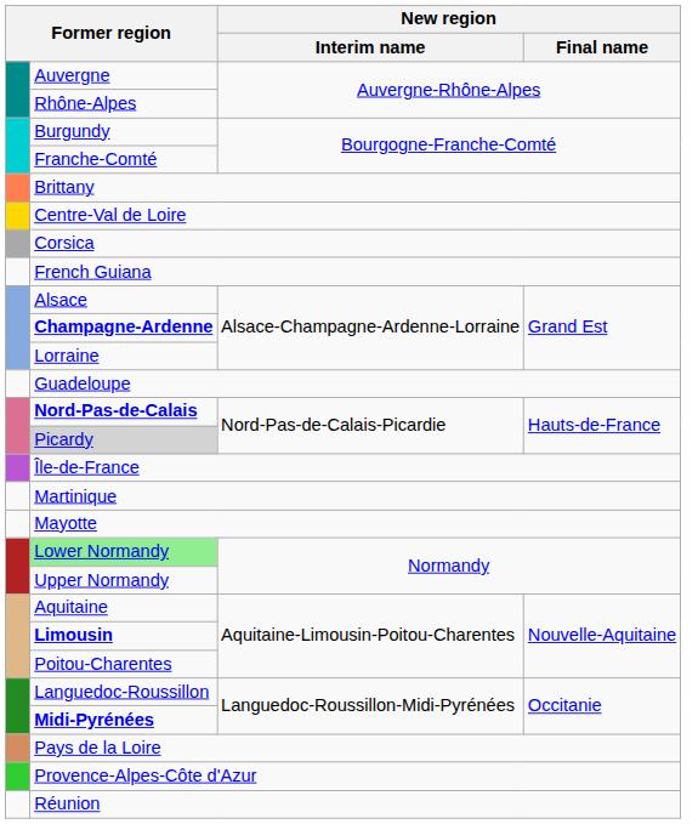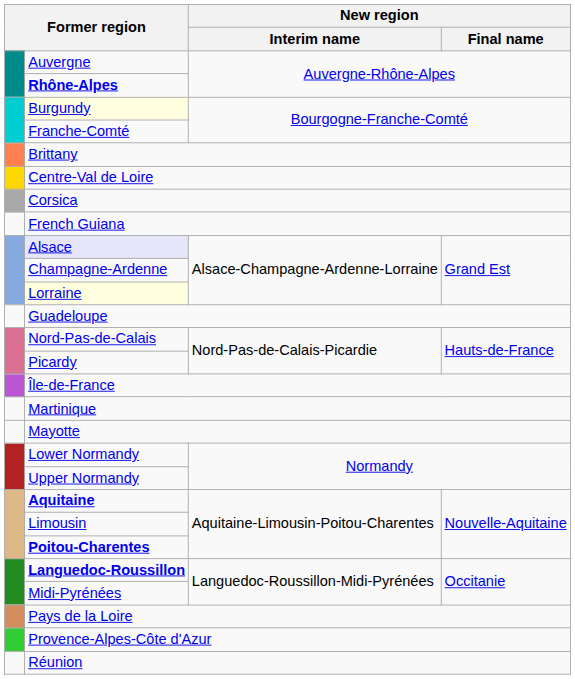Rhône-Alpes | column 2: normal -> bold
Burgundy | column 2: no background -> lightyellow background
Alsace | column 2: no background -> lavender background
Champagne-Ardenne | column 2: bold -> normal
Lorraine | column 2: no background -> lightyellow background
Nord-Pas-de-Calais | column 2: bold -> normal
Picardy | column 2: lightgrey background -> no background
Lower Normandy | column 2: lightgreen background -> no background
Aquitaine | column 2: normal -> bold
Limousin | column 2: bold -> normal
Poitou-Charentes | column 2: normal -> bold
Languedoc-Roussillon | column 2: normal -> bold
Midi-Pyrénées | column 2: bold -> normal
